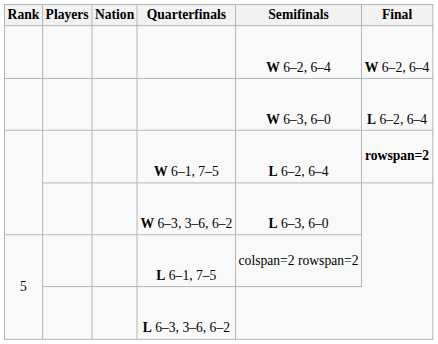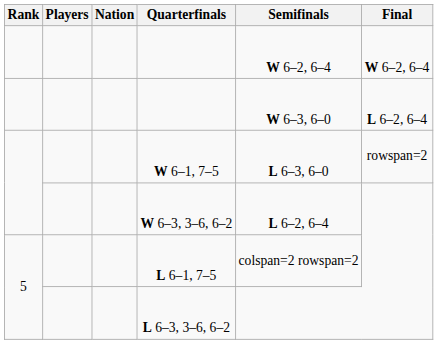W 6–1, 7–5 | Semifinals: L 6–2, 6–4 -> L 6–3, 6–0
W 6–1, 7–5 | Final: bold -> normal
W 6–3, 3–6, 6–2 | Semifinals: L 6–3, 6–0 -> L 6–2, 6–4
